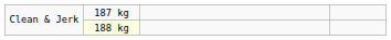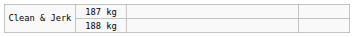Clean & Jerk / 188 kg | column 2: lightyellow background -> no background
